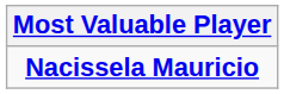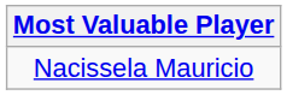row 2 | column 1: bold -> normal
